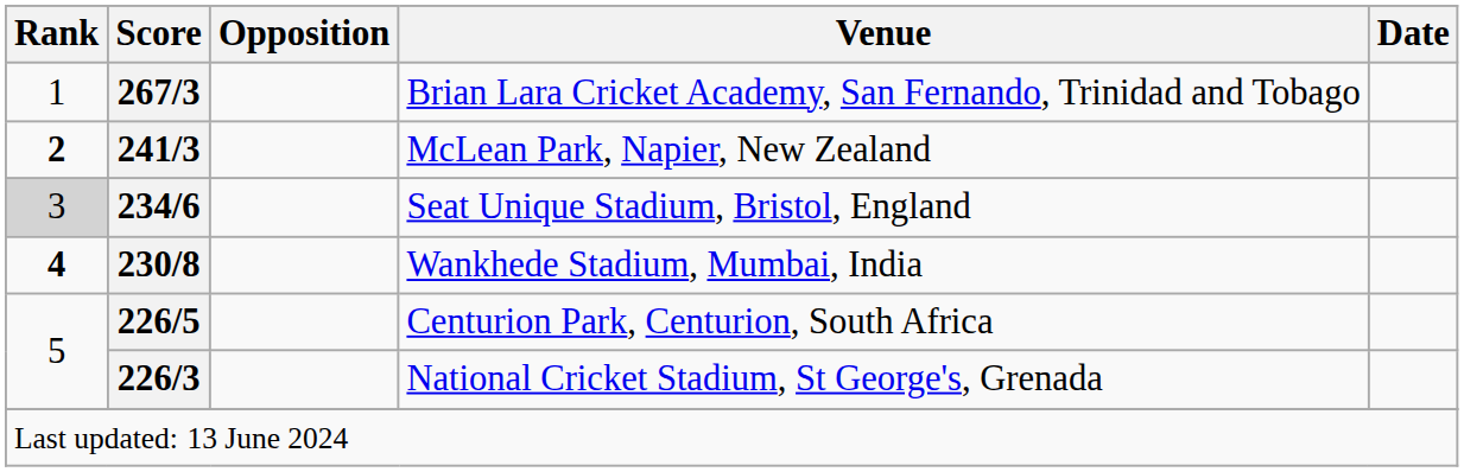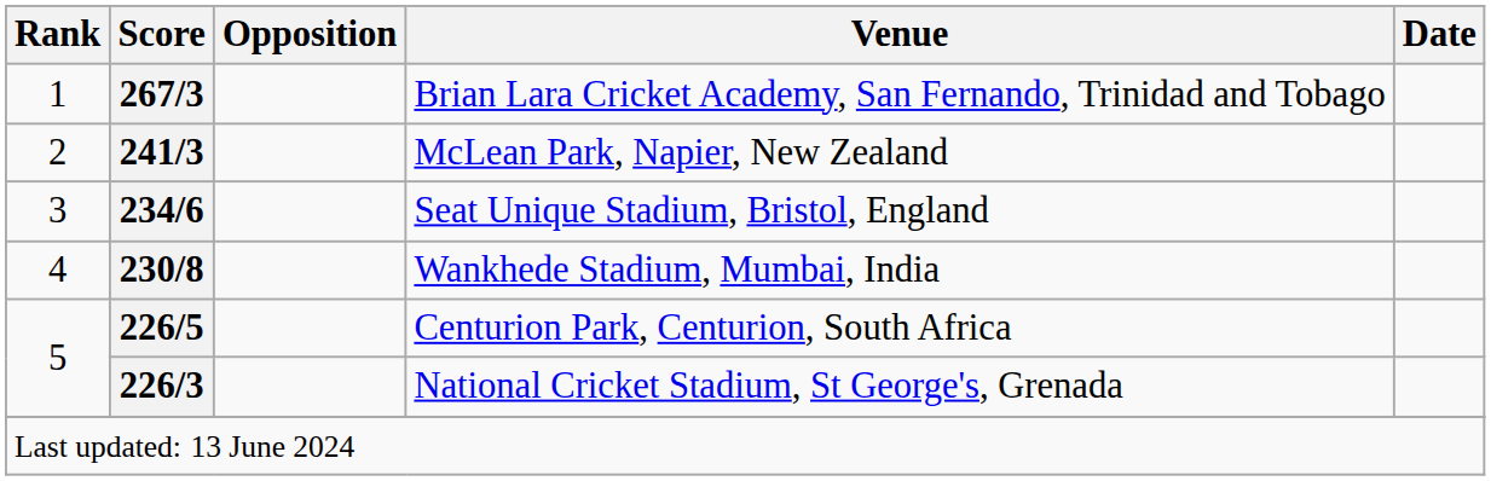McLean Park, Napier, New Zealand | Rank: bold -> normal
Seat Unique Stadium, Bristol, England | Rank: lightgrey background -> no background
Wankhede Stadium, Mumbai, India | Rank: bold -> normal
